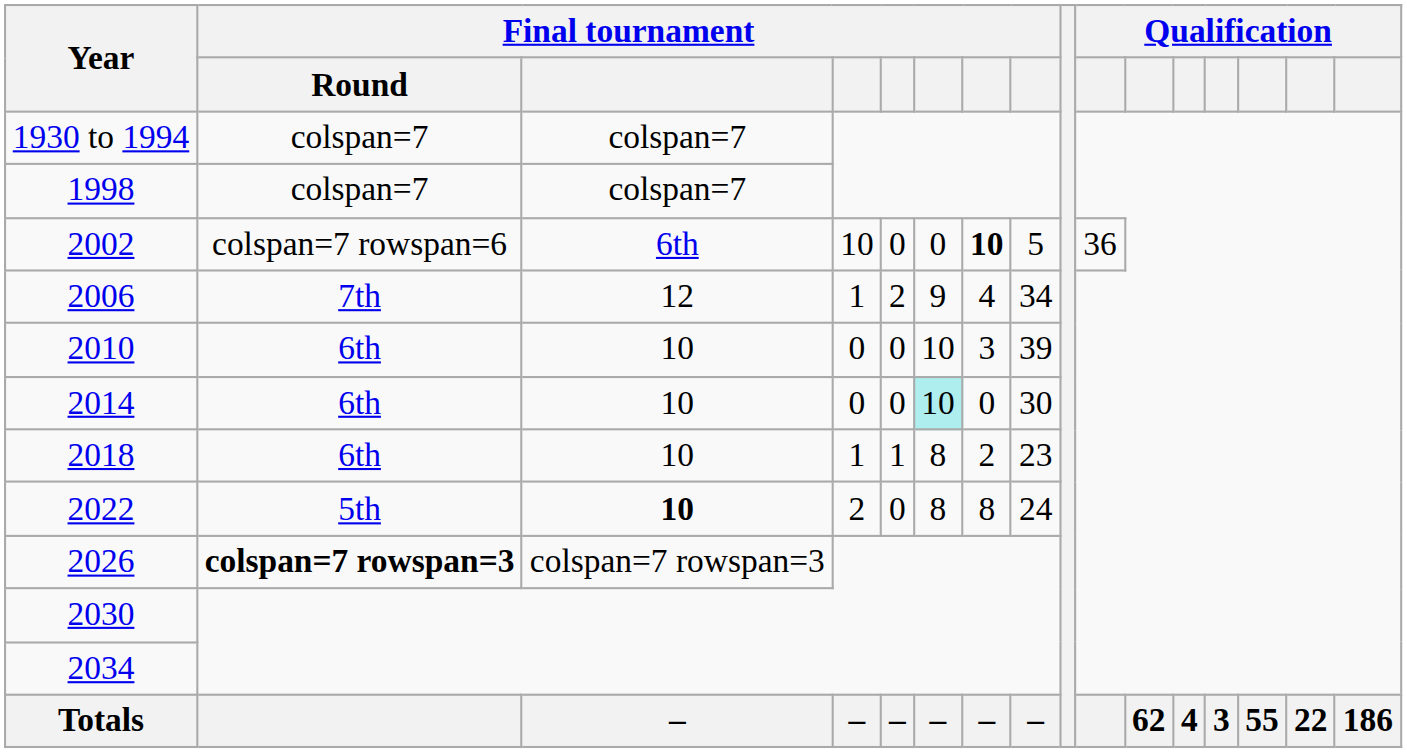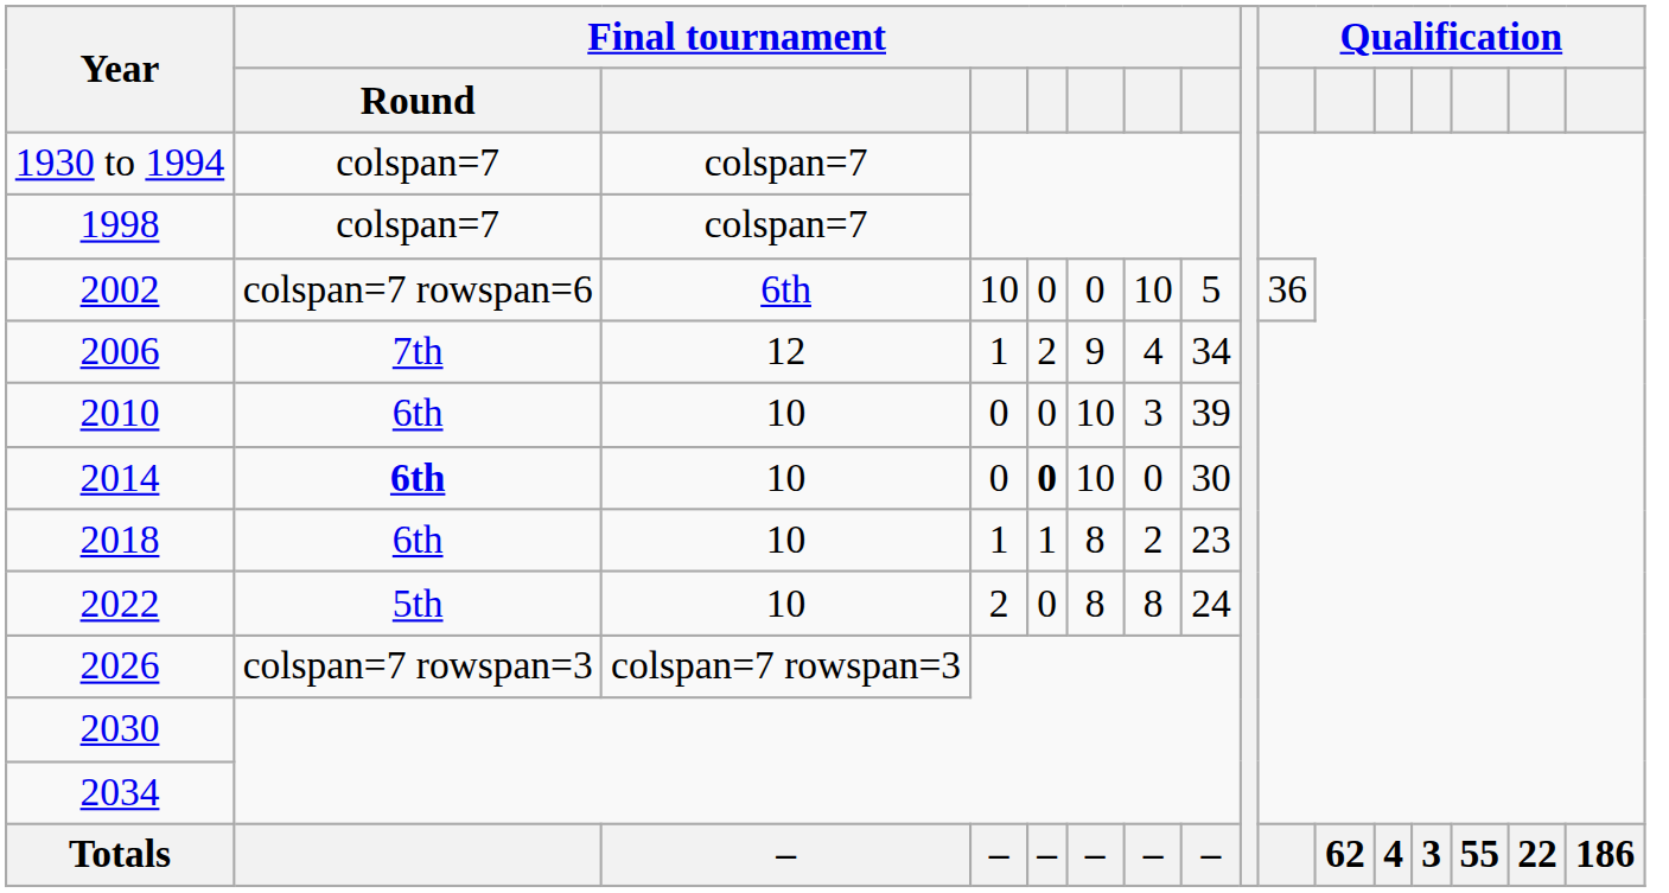2002 | column 7: bold -> normal
2014 | Final tournament / Round: normal -> bold
2014 | column 5: normal -> bold
2014 | column 6: paleturquoise background -> no background
2022 | column 3: bold -> normal
2026 | Final tournament / Round: bold -> normal
